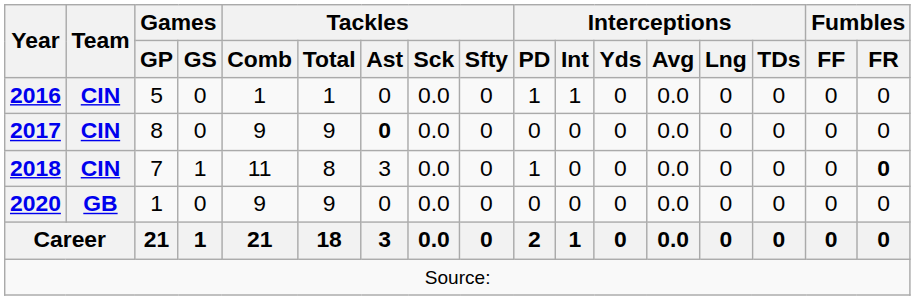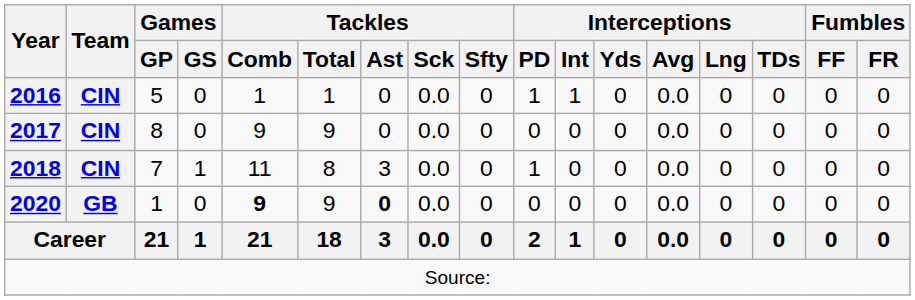2017 | Tackles / Ast: bold -> normal
2018 | Fumbles / FR: bold -> normal
2020 | Tackles / Comb: normal -> bold
2020 | Tackles / Ast: normal -> bold
